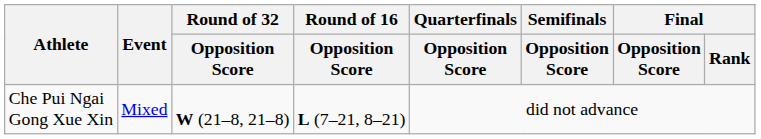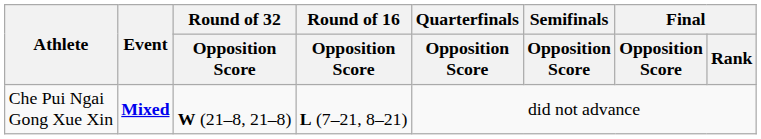Che Pui Ngai Gong Xue Xin | Event: normal -> bold
